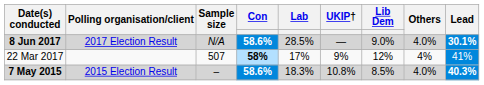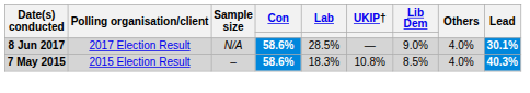- row: 22 Mar 2017 | 507 | 58% | 17% | 9% | 12% | 4% | 41%
